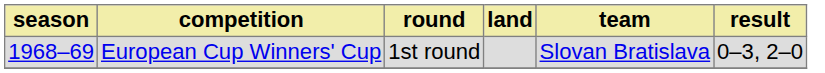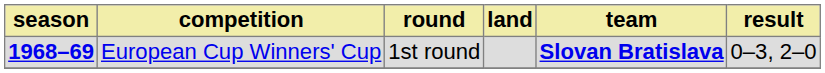European Cup Winners' Cup | season: normal -> bold
European Cup Winners' Cup | team: normal -> bold
